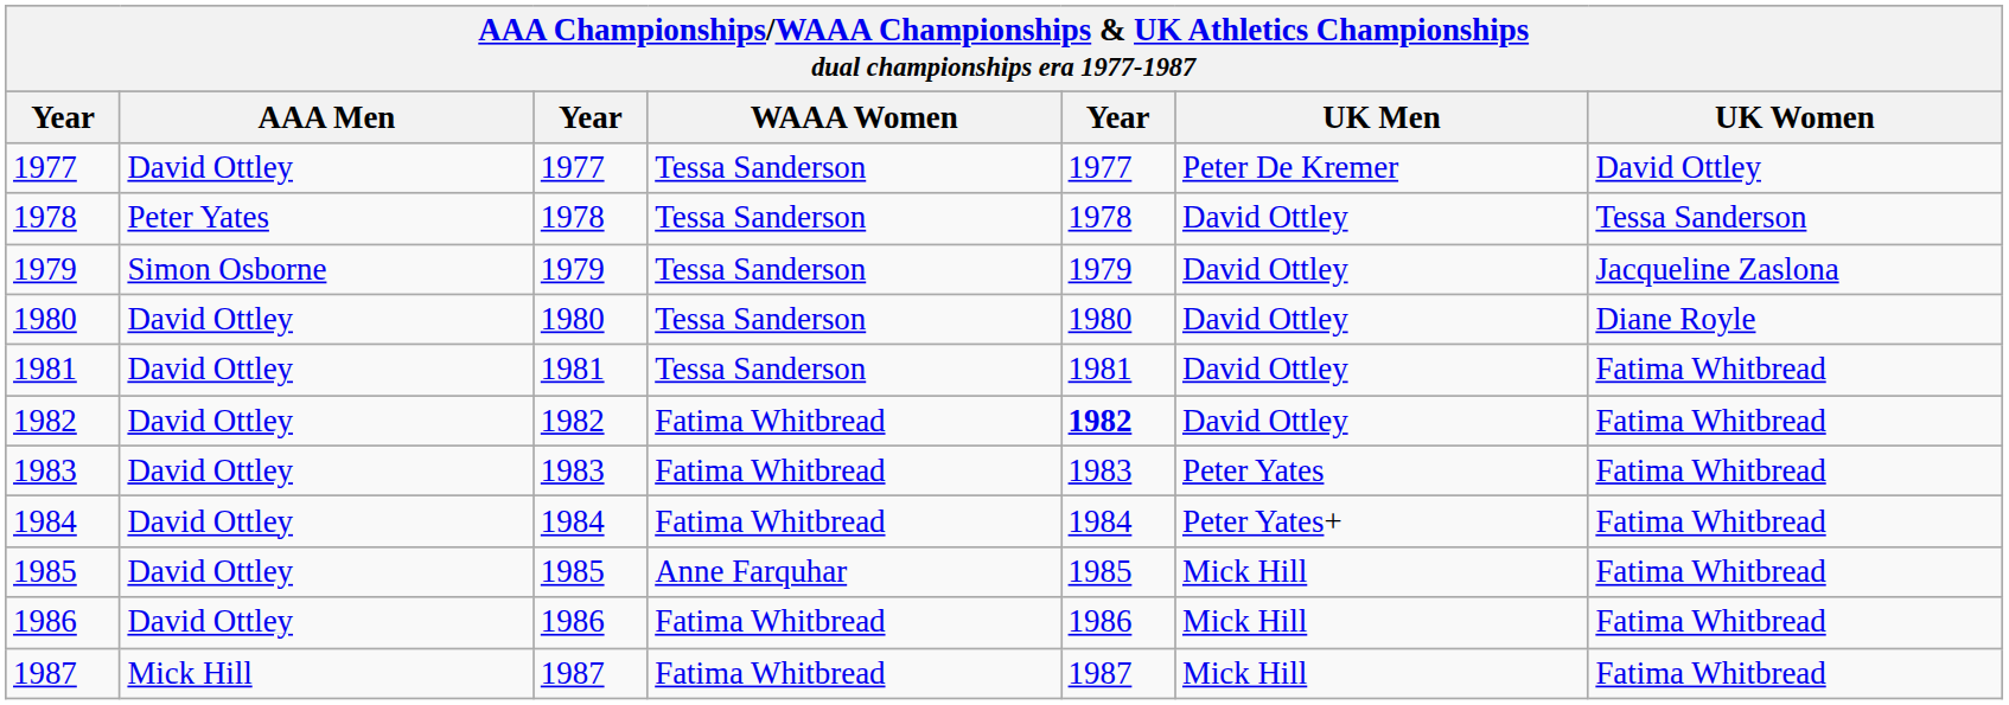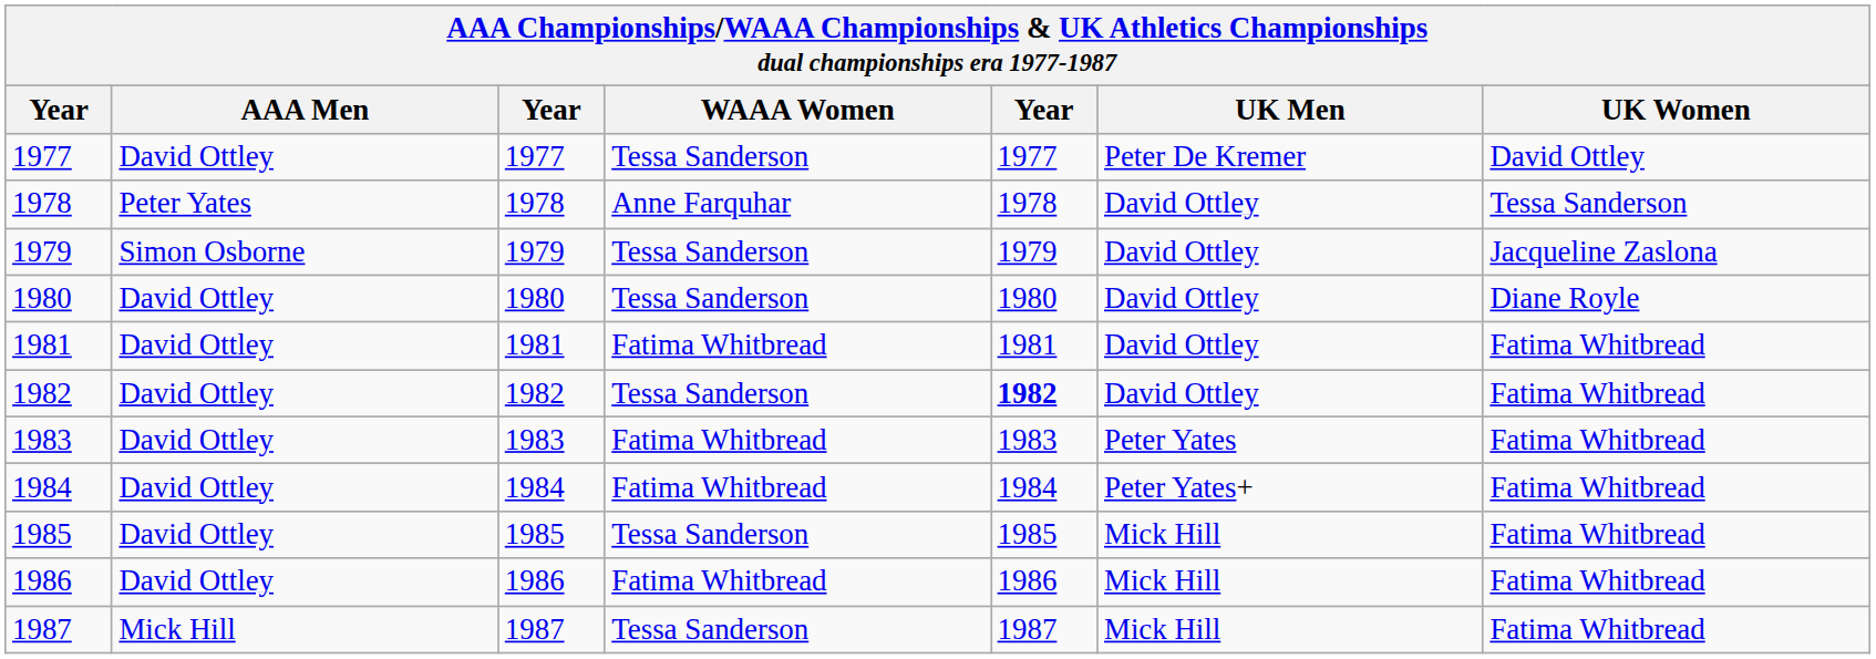row 4 | WAAA Women: Tessa Sanderson -> Anne Farquhar
row 7 | WAAA Women: Tessa Sanderson -> Fatima Whitbread
row 8 | WAAA Women: Fatima Whitbread -> Tessa Sanderson
row 11 | WAAA Women: Anne Farquhar -> Tessa Sanderson
row 13 | WAAA Women: Fatima Whitbread -> Tessa Sanderson
